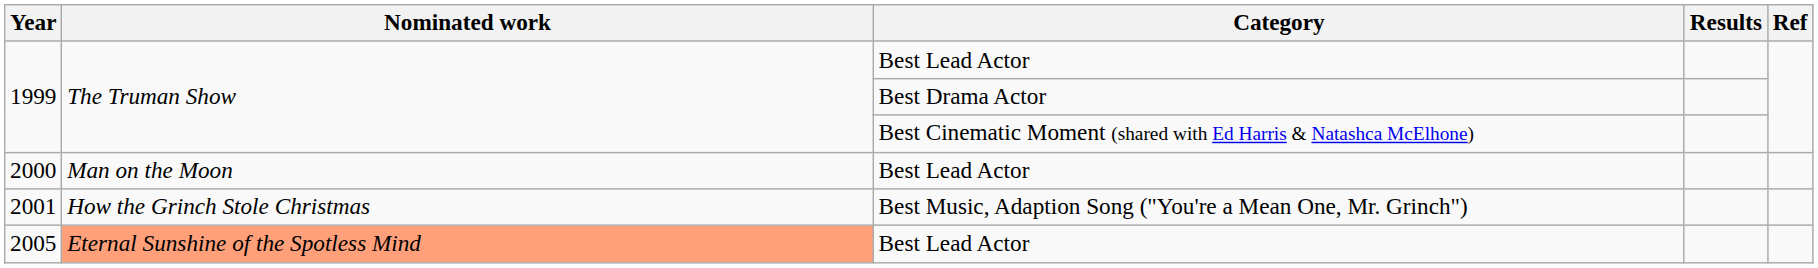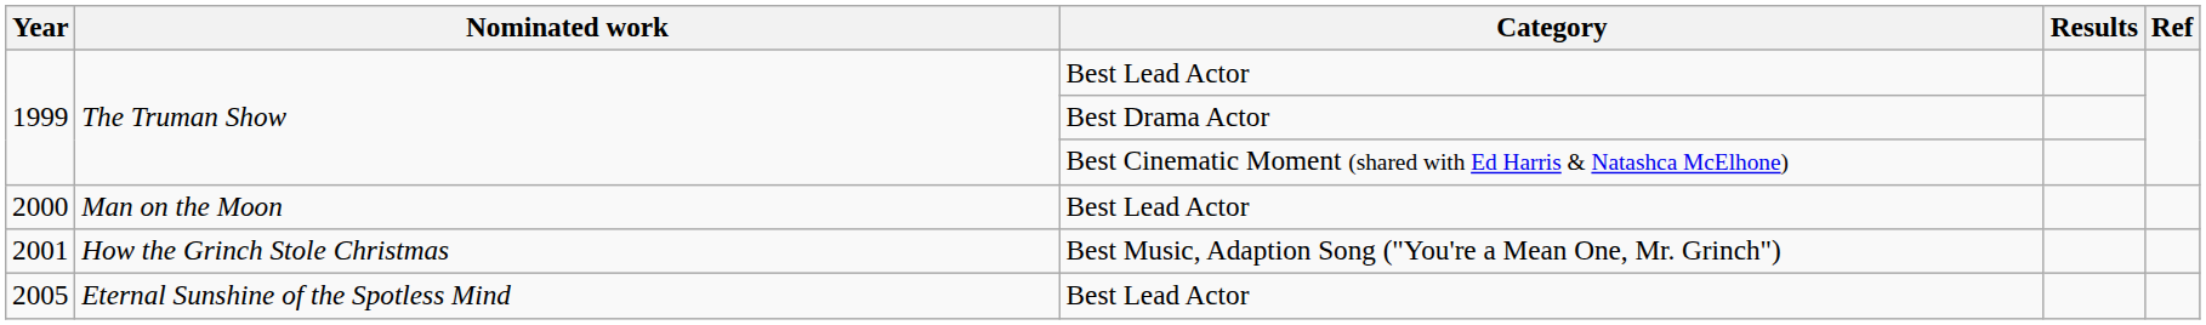2005 | Nominated work: lightsalmon background -> no background
